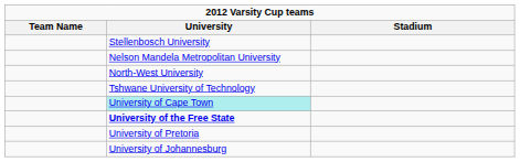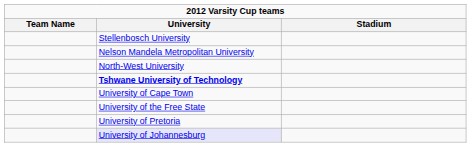Tshwane University of Technology | University: normal -> bold
University of Cape Town | University: paleturquoise background -> no background
University of the Free State | University: bold -> normal
University of Johannesburg | University: no background -> lavender background
